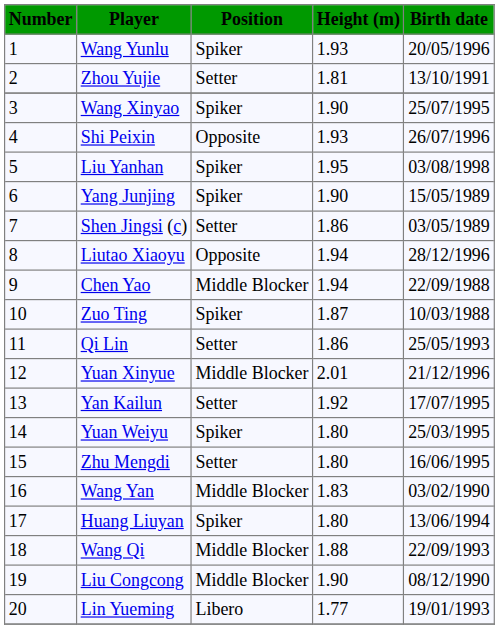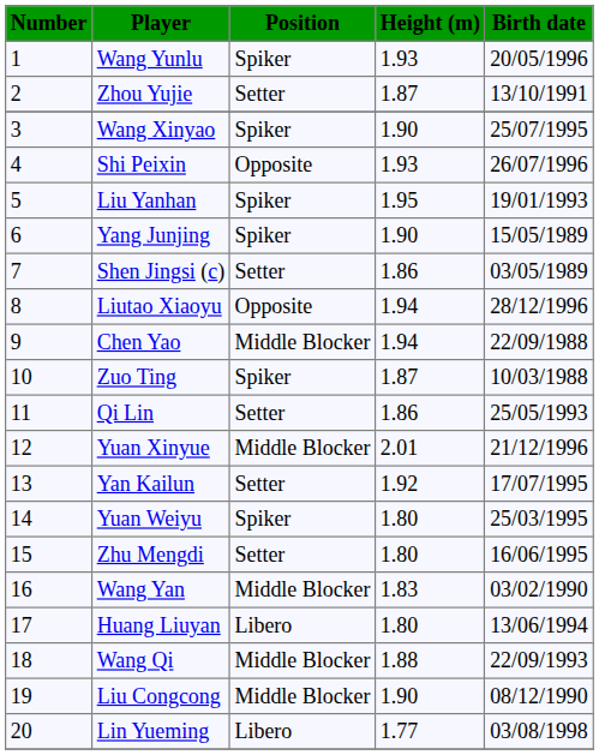Zhou Yujie | Height (m): 1.81 -> 1.87
Liu Yanhan | Birth date: 03/08/1998 -> 19/01/1993
Huang Liuyan | Position: Spiker -> Libero
Lin Yueming | Birth date: 19/01/1993 -> 03/08/1998
